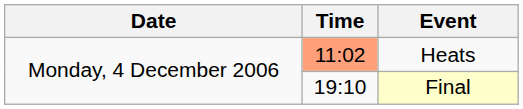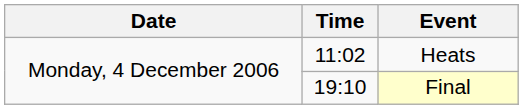Heats | Time: lightsalmon background -> no background
